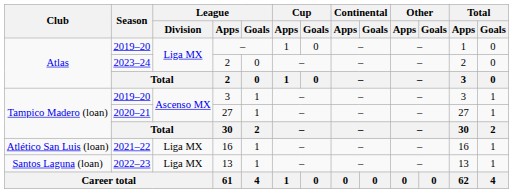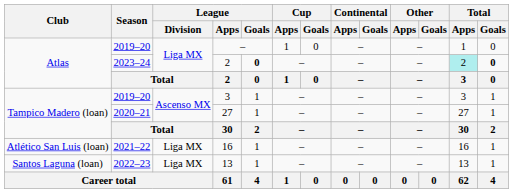2023–24 / 2 | League / Goals: normal -> bold
2023–24 / 2 | Total / Apps: no background -> paleturquoise background
2023–24 / 2 | Total / Goals: normal -> bold
